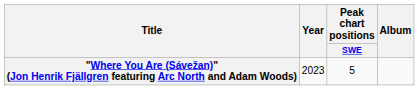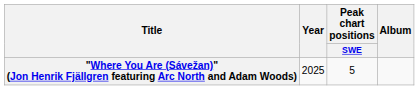row 3 | Year: 2023 -> 2025
